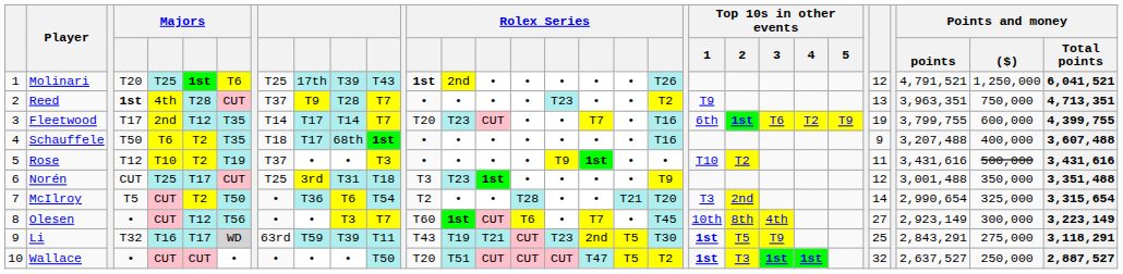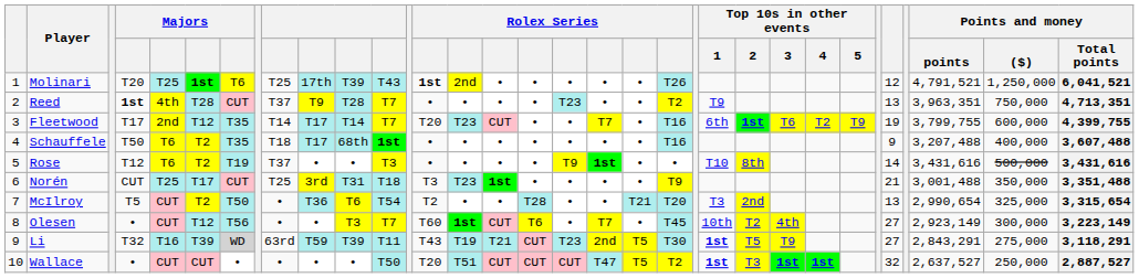Rose | column 5: T10 -> T6
Rose | Top 10s in other events / 2: T2 -> 8th
Rose | column 29: 11 -> 14
Norén | column 29: 12 -> 21
McIlroy | column 29: 14 -> 13
Olesen | Top 10s in other events / 2: 8th -> T2
Li | column 6: T17 -> T39
Li | column 29: 25 -> 27
